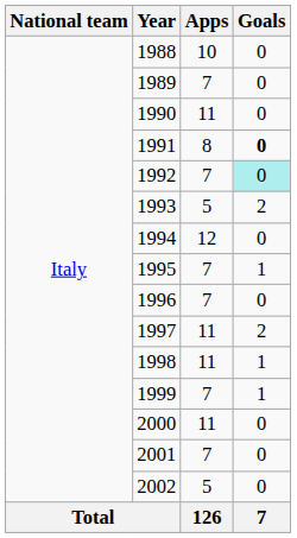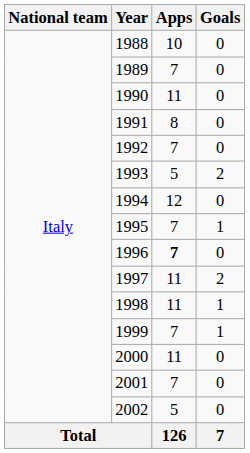1991 | Goals: bold -> normal
1992 | Goals: paleturquoise background -> no background
1996 | Apps: normal -> bold
